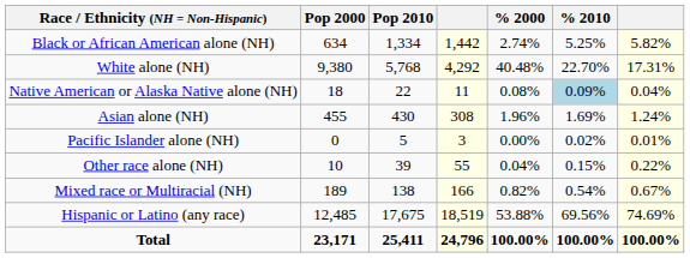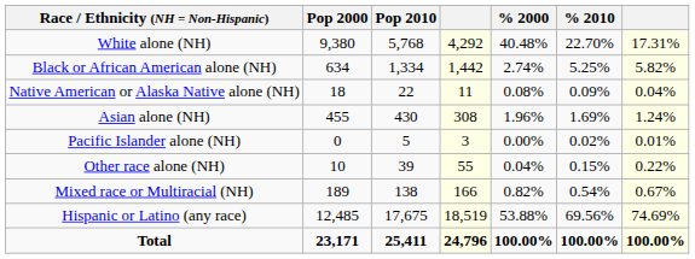rows swapped: White alone (NH) <-> Black or African American alone (NH)
Native American or Alaska Native alone (NH) | % 2010: lightblue background -> no background
